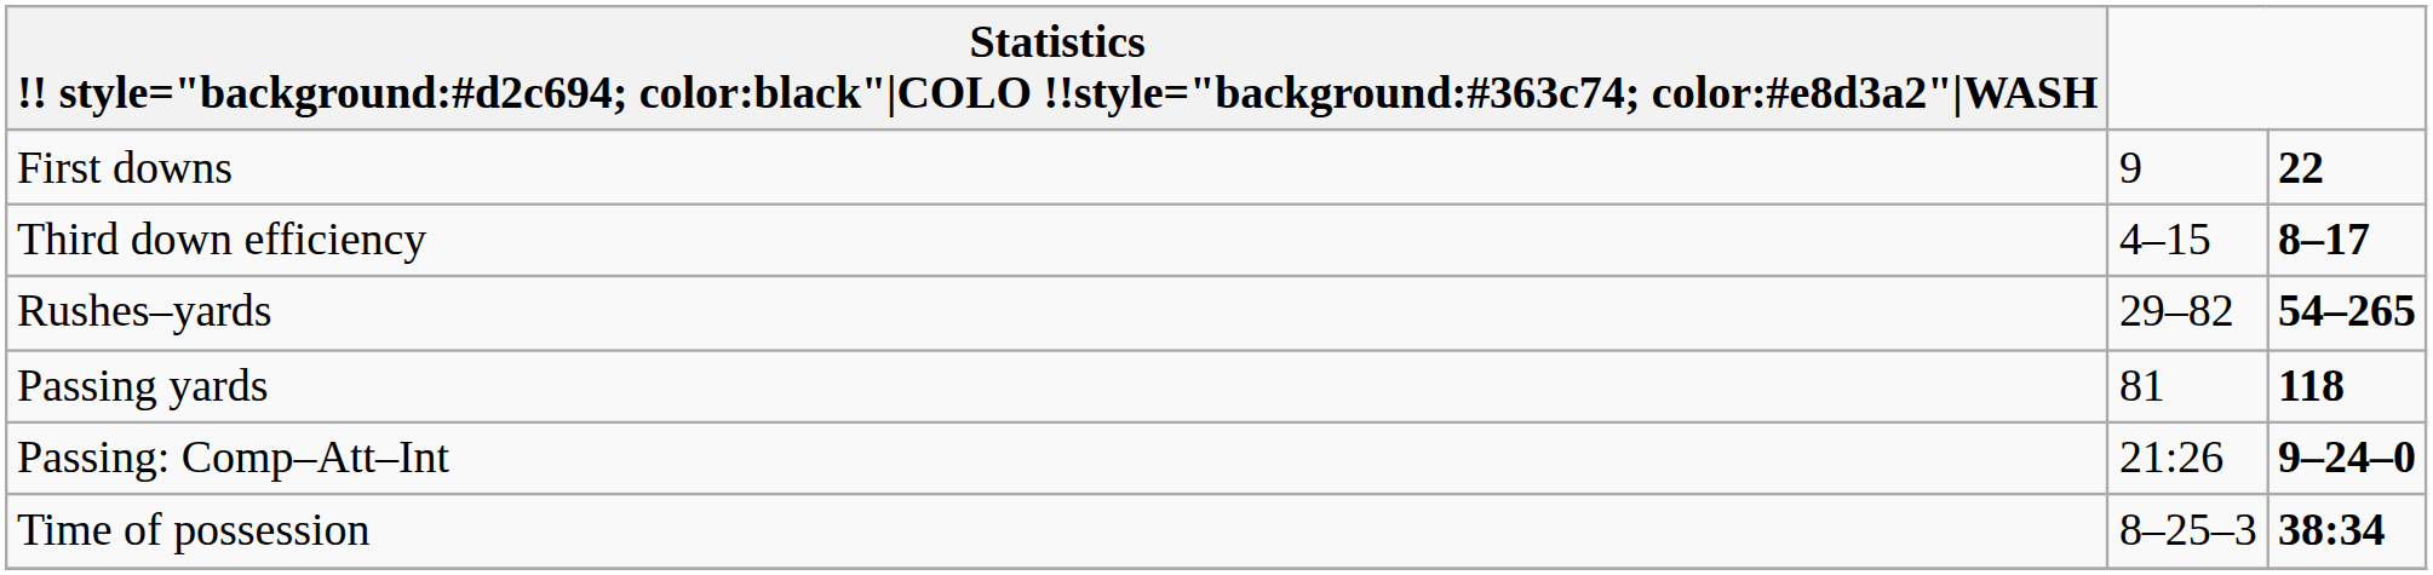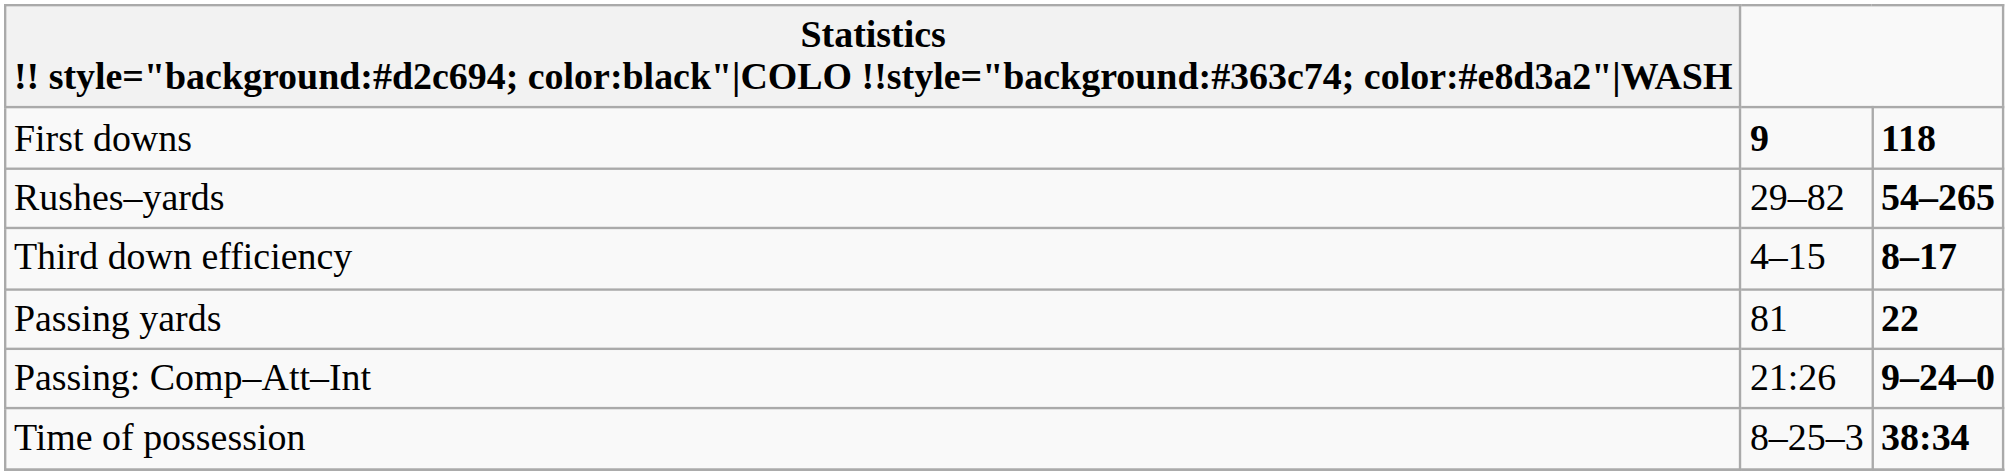First downs | column 2: normal -> bold
First downs | column 3: 22 -> 118
rows swapped: Third down efficiency <-> Rushes–yards
Passing yards | column 3: 118 -> 22
